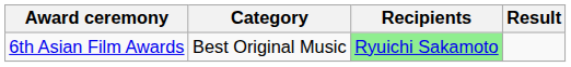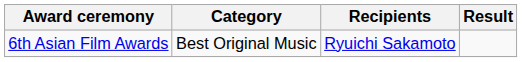6th Asian Film Awards | Recipients: lightgreen background -> no background
